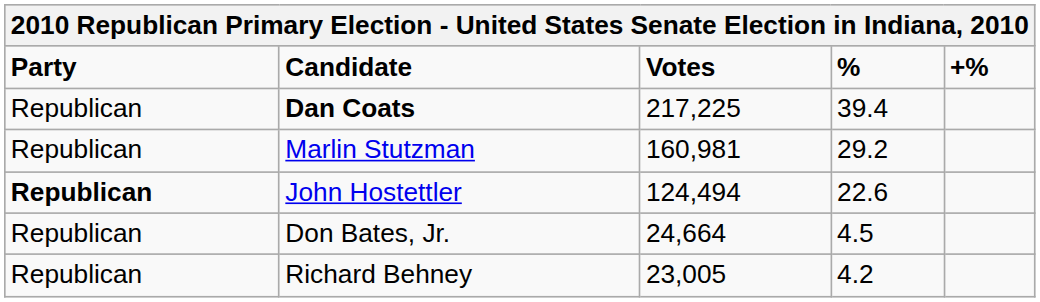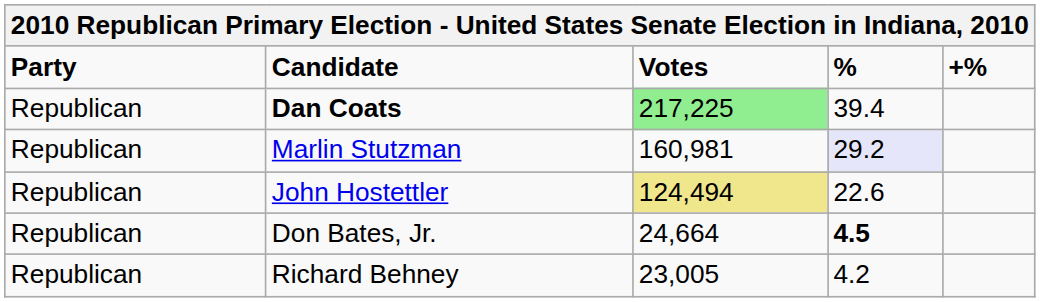Dan Coats | Votes: no background -> lightgreen background
Marlin Stutzman | %: no background -> lavender background
John Hostettler | Party: bold -> normal
John Hostettler | Votes: no background -> khaki background
Don Bates, Jr. | %: normal -> bold
